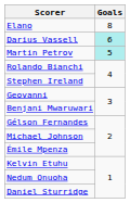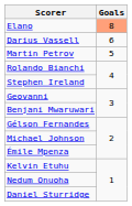Elano | Goals: no background -> lightsalmon background
Darius Vassell | Goals: paleturquoise background -> no background
Martin Petrov | Goals: paleturquoise background -> no background
